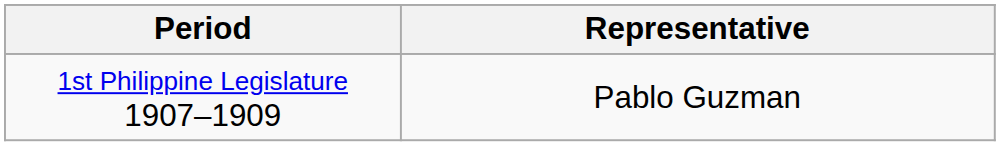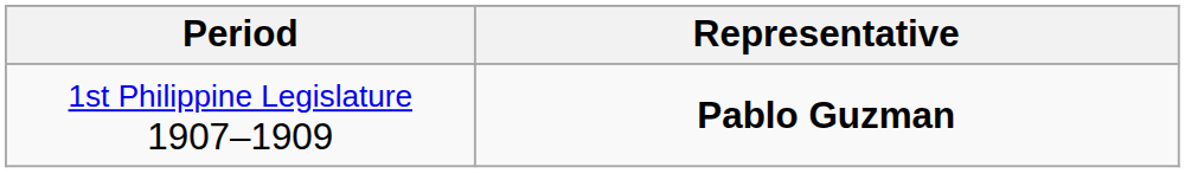1st Philippine Legislature 1907–1909 | Representative: normal -> bold
